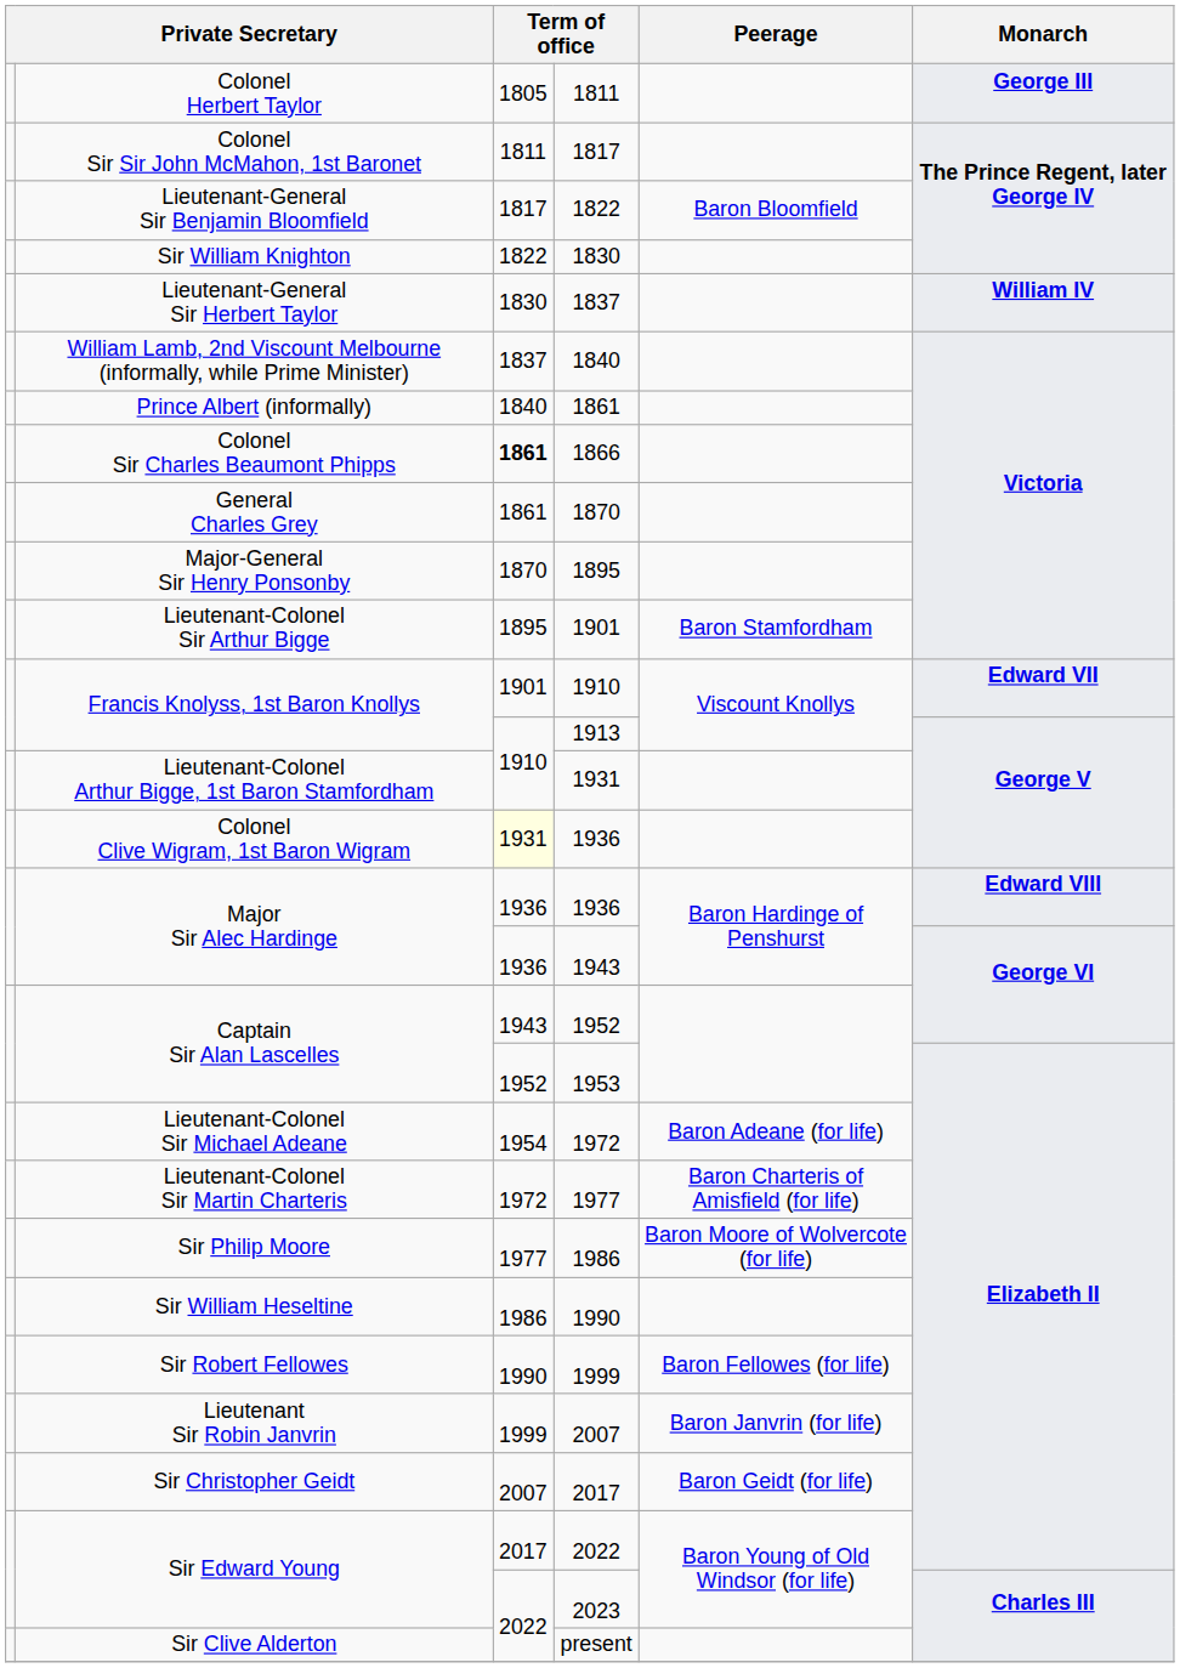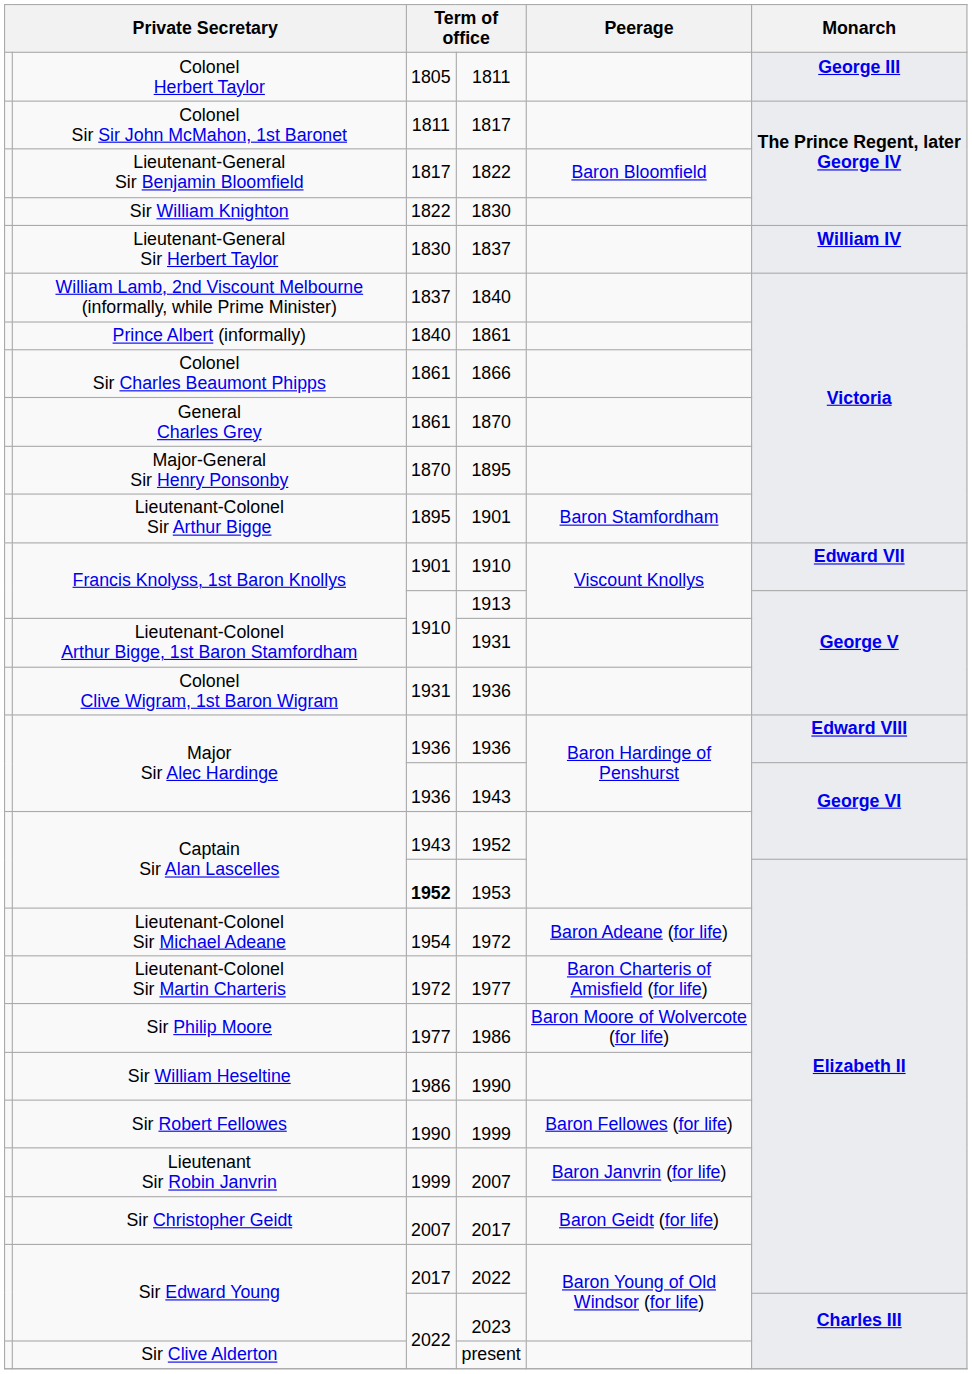1866 | column 3: bold -> normal
Colonel Clive Wigram, 1st Baron Wigram / 1936 | column 3: lightyellow background -> no background
1953 | column 3: normal -> bold
